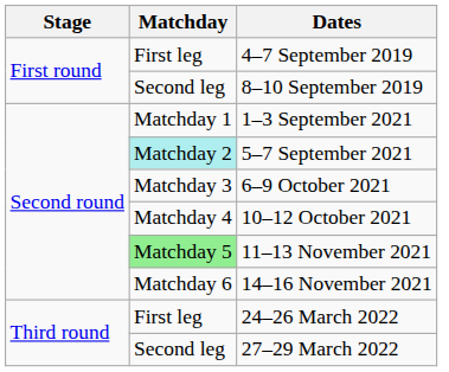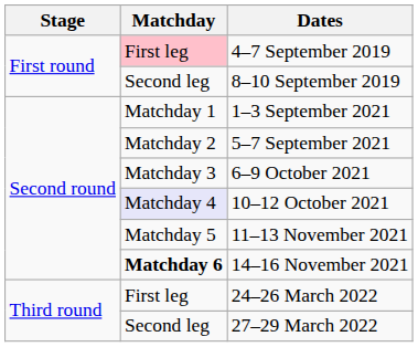4–7 September 2019 | Matchday: no background -> pink background
5–7 September 2021 | Matchday: paleturquoise background -> no background
10–12 October 2021 | Matchday: no background -> lavender background
11–13 November 2021 | Matchday: lightgreen background -> no background
14–16 November 2021 | Matchday: normal -> bold
